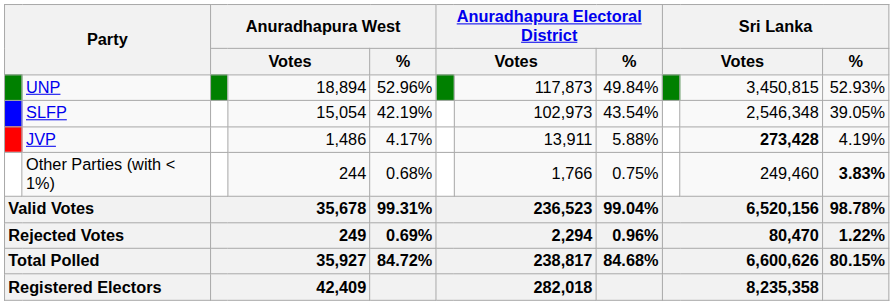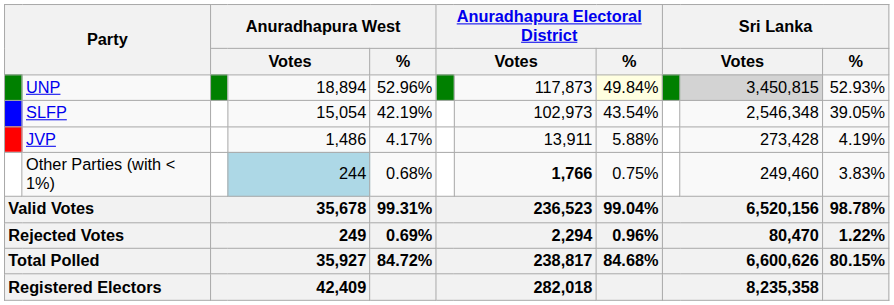UNP | Anuradhapura Electoral District / %: no background -> lightyellow background
UNP | column 10: no background -> lightgrey background
JVP | column 10: bold -> normal
Other Parties (with < 1%) | column 4: no background -> lightblue background
Other Parties (with < 1%) | column 7: normal -> bold
Other Parties (with < 1%) | Sri Lanka / %: bold -> normal
